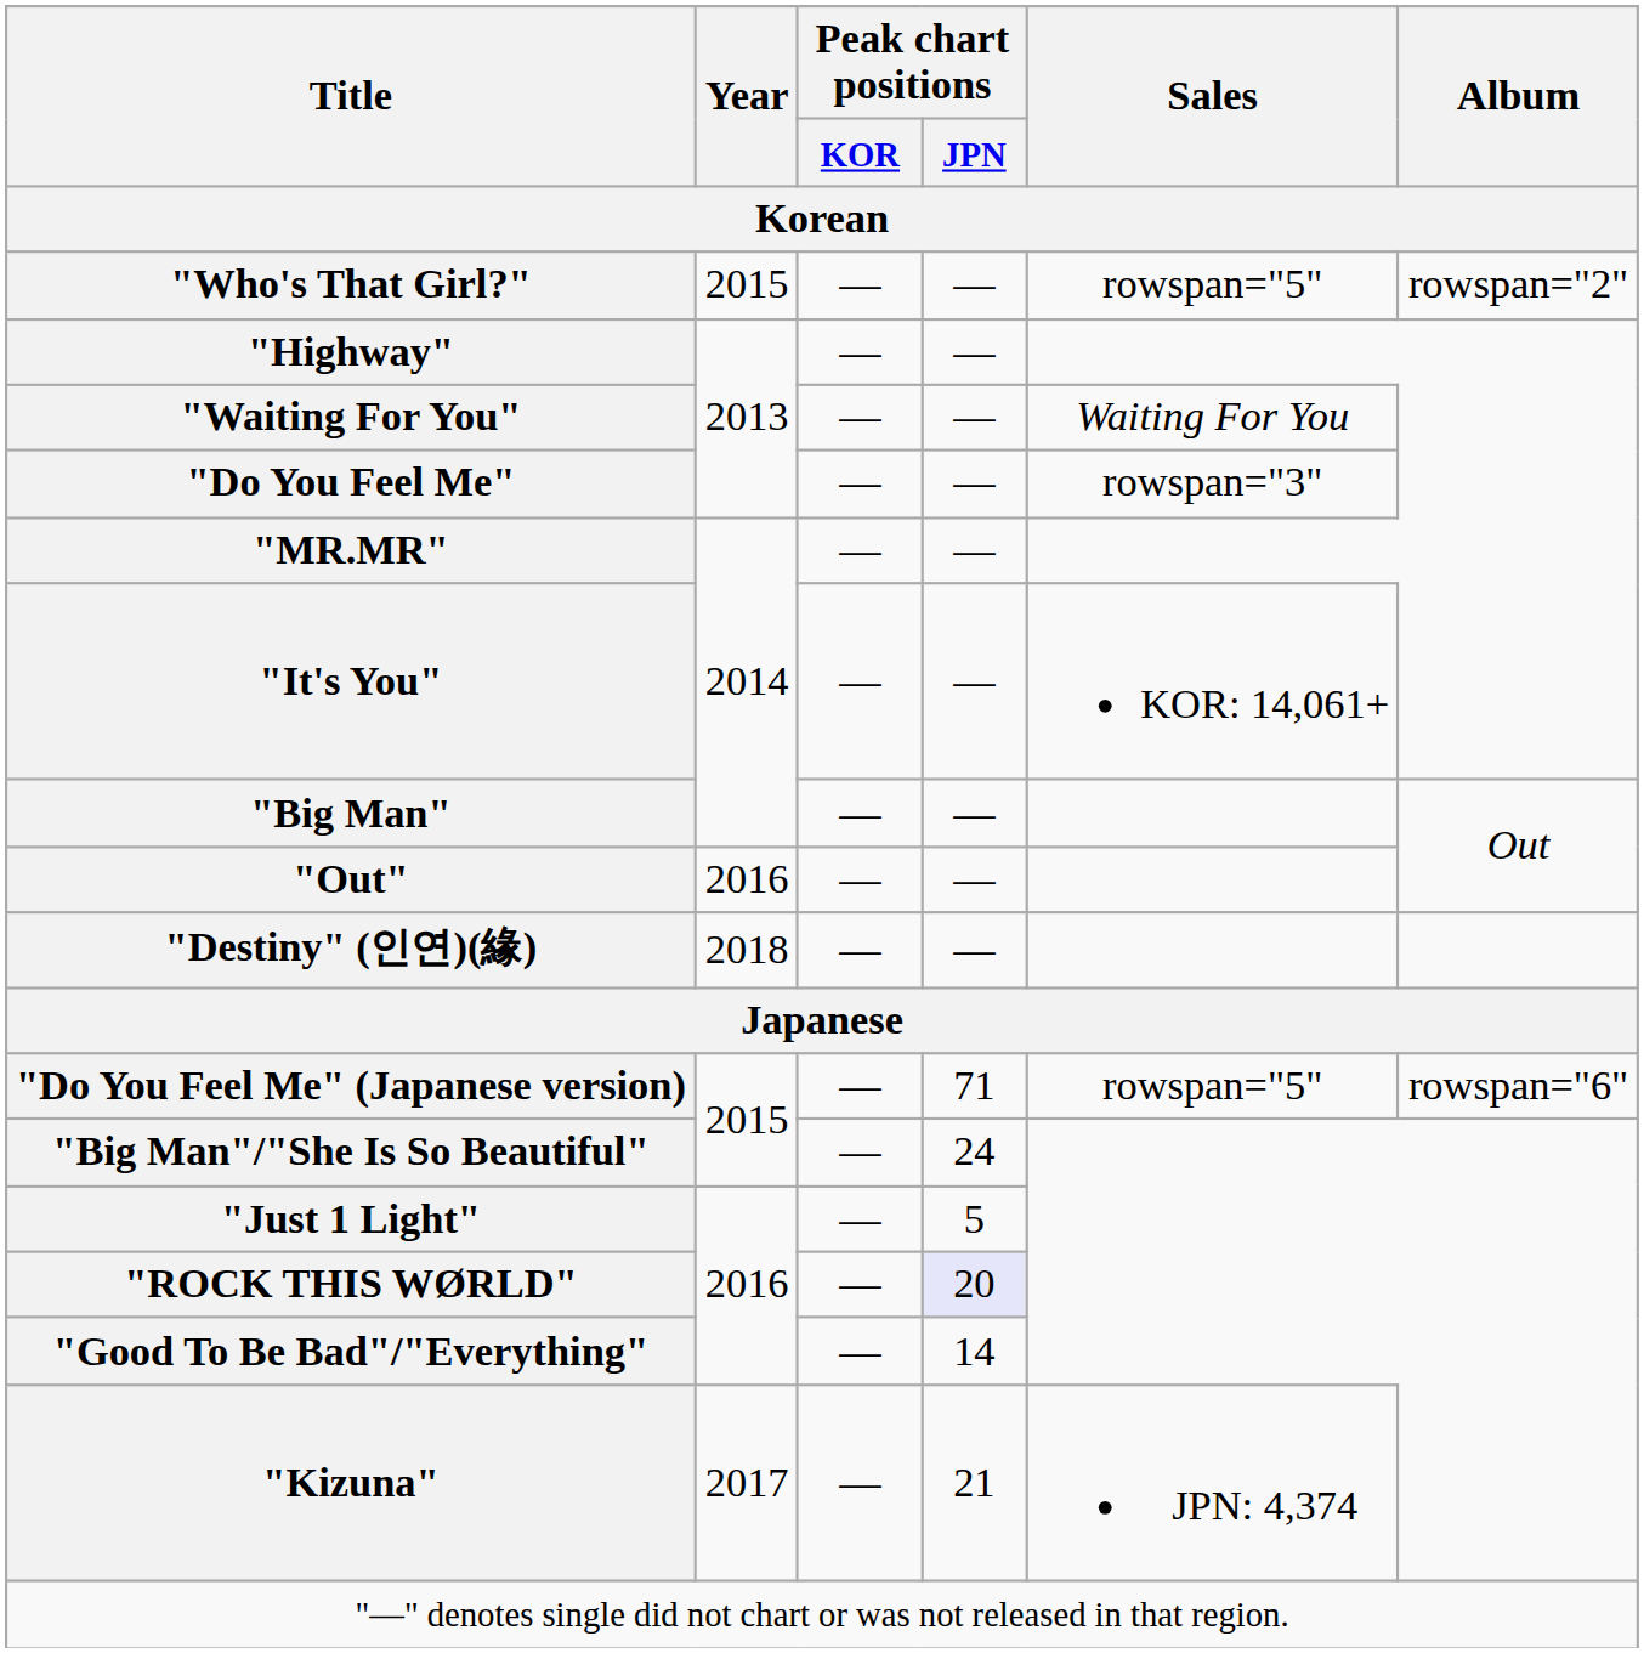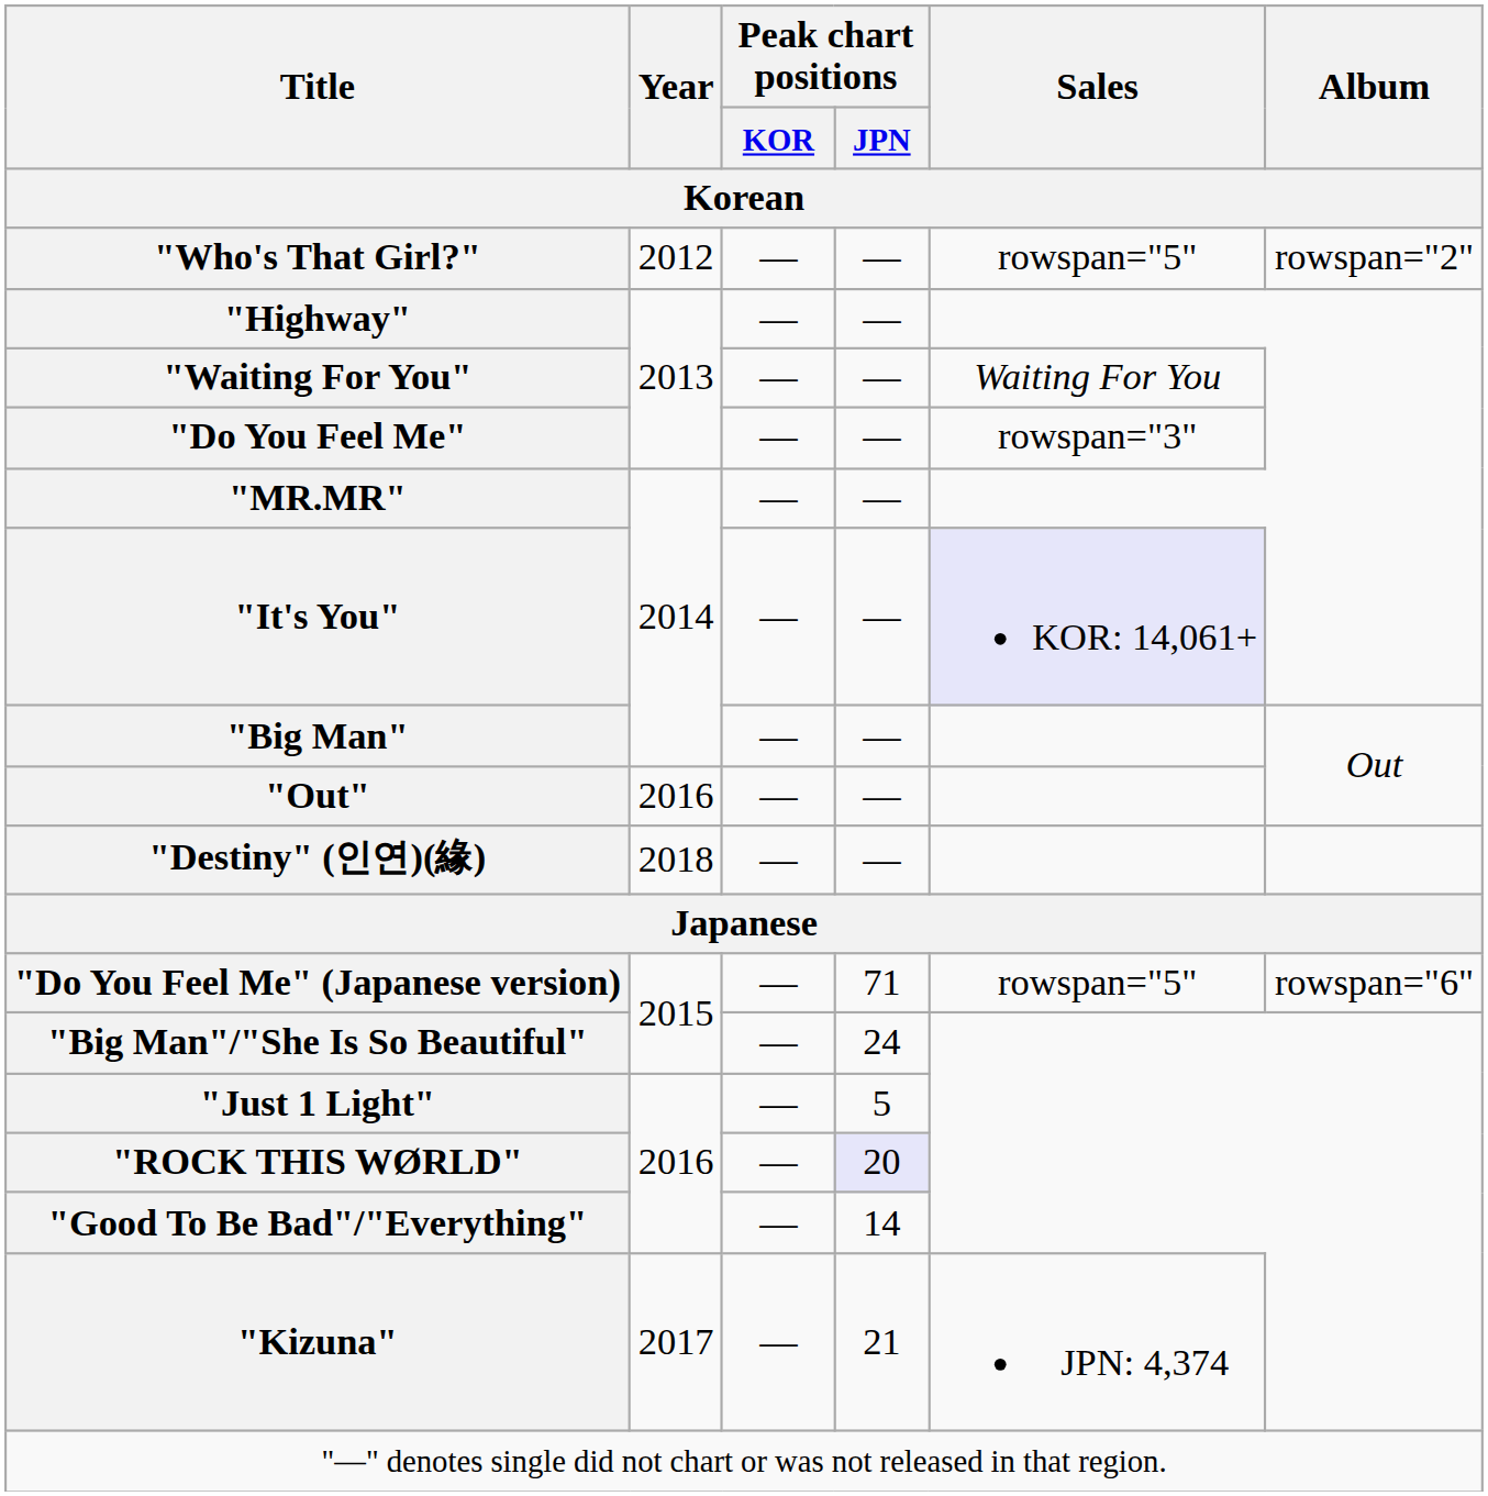"Who's That Girl?" | Year: 2015 -> 2012
"It's You" | Sales: no background -> lavender background
